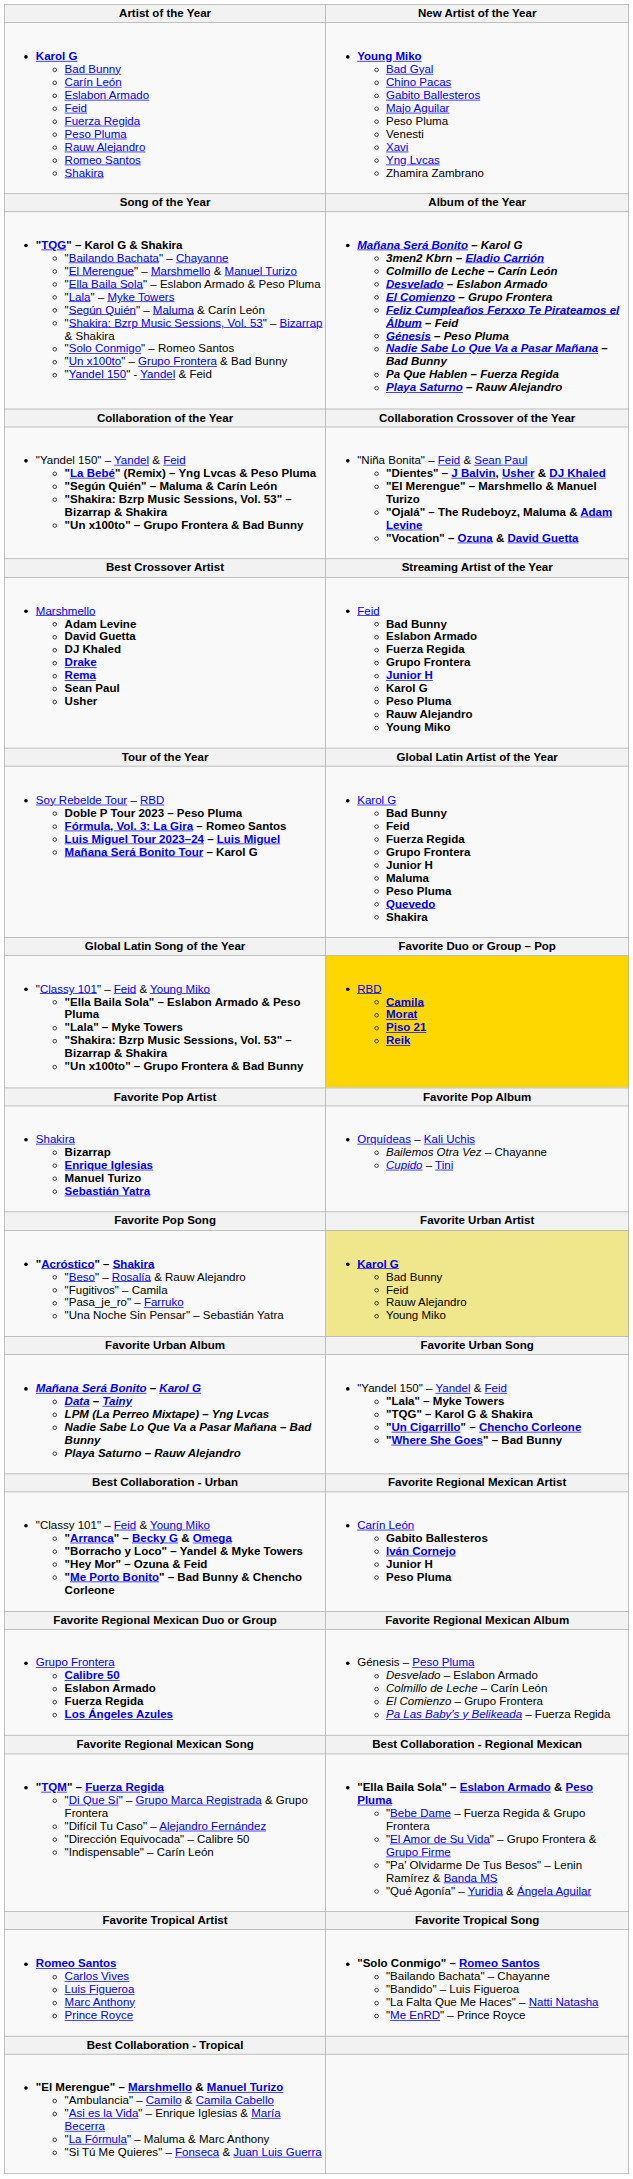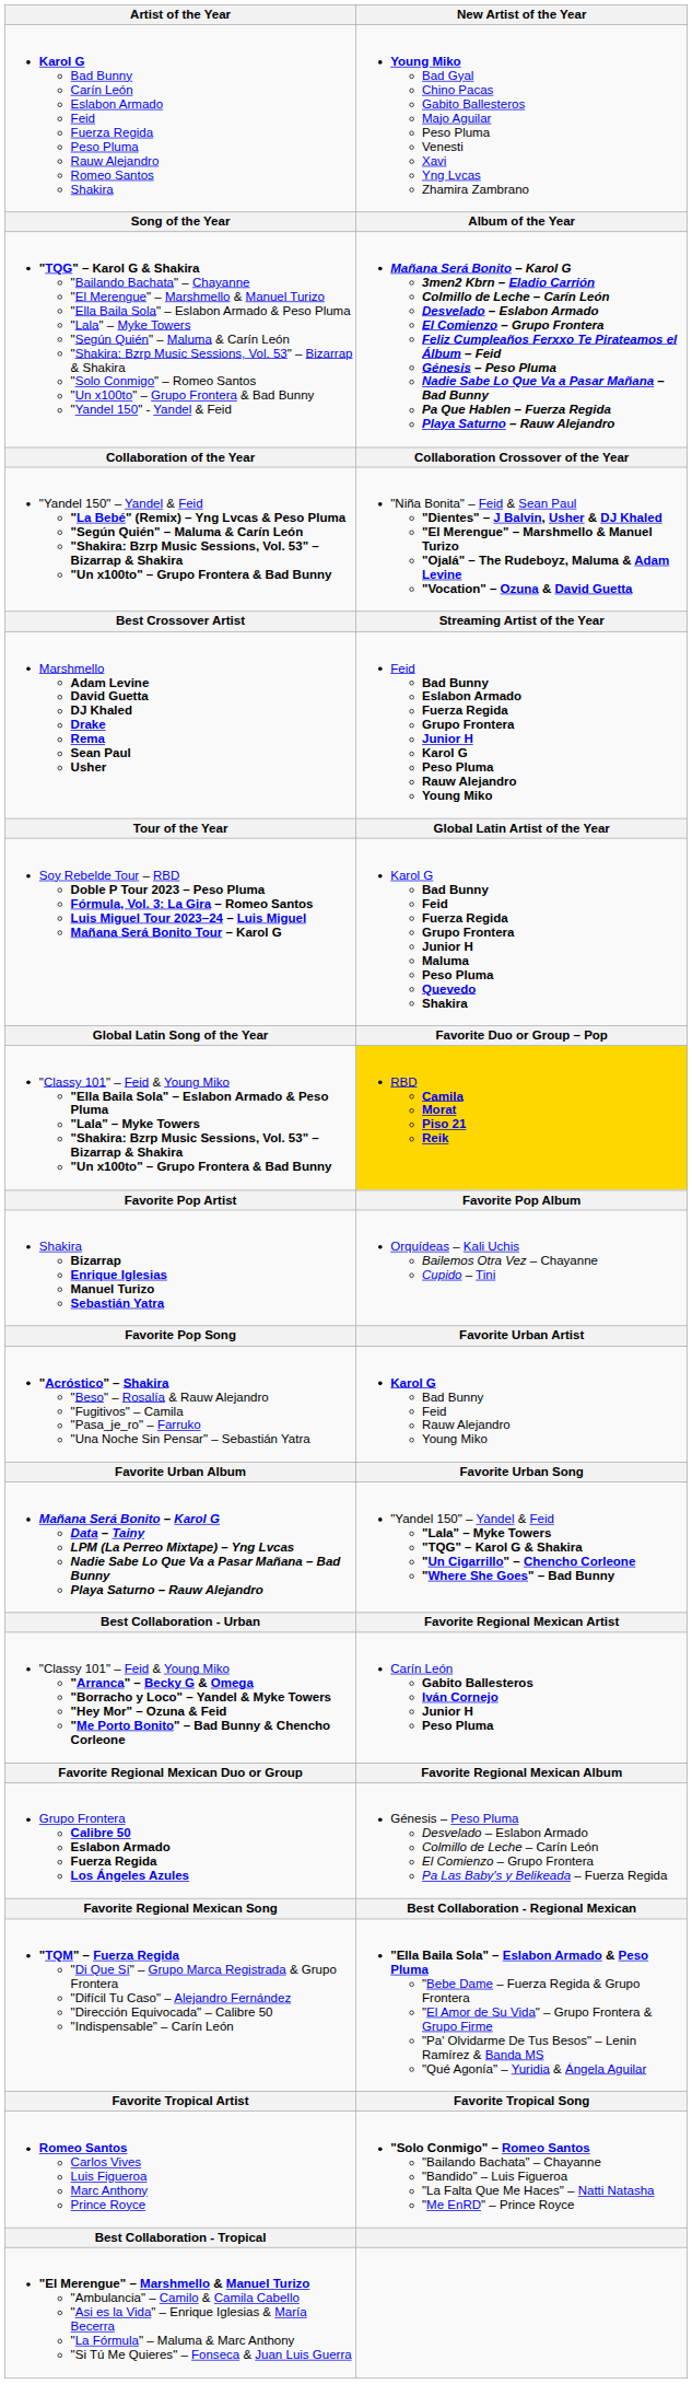row 16 | New Artist of the Year: khaki background -> no background
